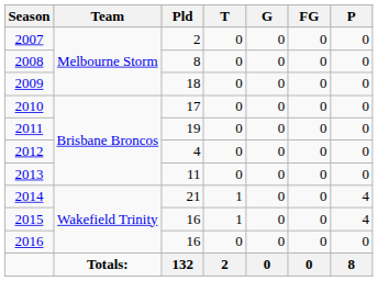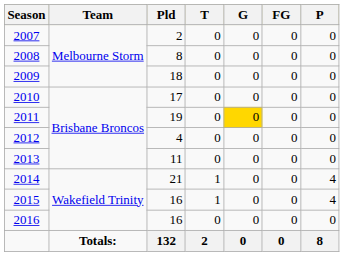2011 | G: no background -> gold background
